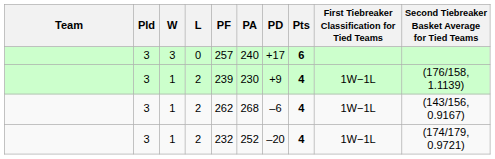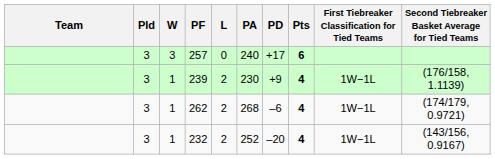columns swapped: L <-> PF
row 4 | Second Tiebreaker Basket Average for Tied Teams: (143/156, 0.9167) -> (174/179, 0.9721)
row 5 | Second Tiebreaker Basket Average for Tied Teams: (174/179, 0.9721) -> (143/156, 0.9167)
